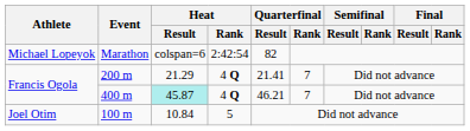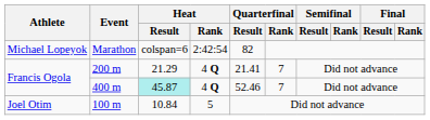400 m | Quarterfinal / Result: 46.21 -> 52.46
